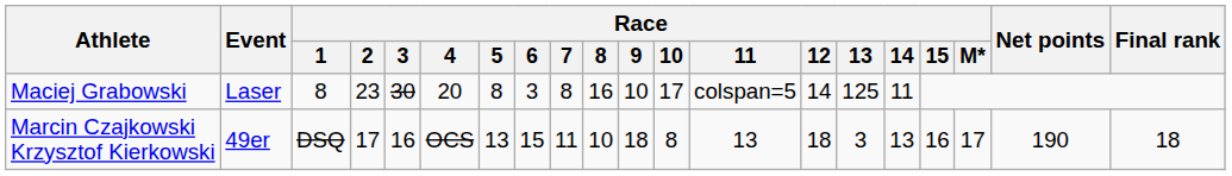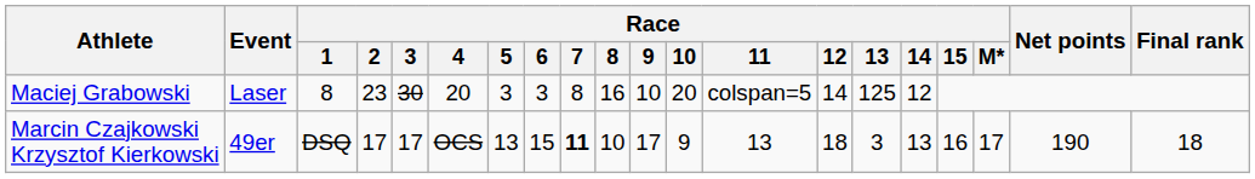Maciej Grabowski | Race / 5: 8 -> 3
Maciej Grabowski | Race / 10: 17 -> 20
Maciej Grabowski | Race / 14: 11 -> 12
Marcin Czajkowski Krzysztof Kierkowski | Race / 3: 16 -> 17
Marcin Czajkowski Krzysztof Kierkowski | Race / 7: normal -> bold
Marcin Czajkowski Krzysztof Kierkowski | Race / 9: 18 -> 17
Marcin Czajkowski Krzysztof Kierkowski | Race / 10: 8 -> 9
